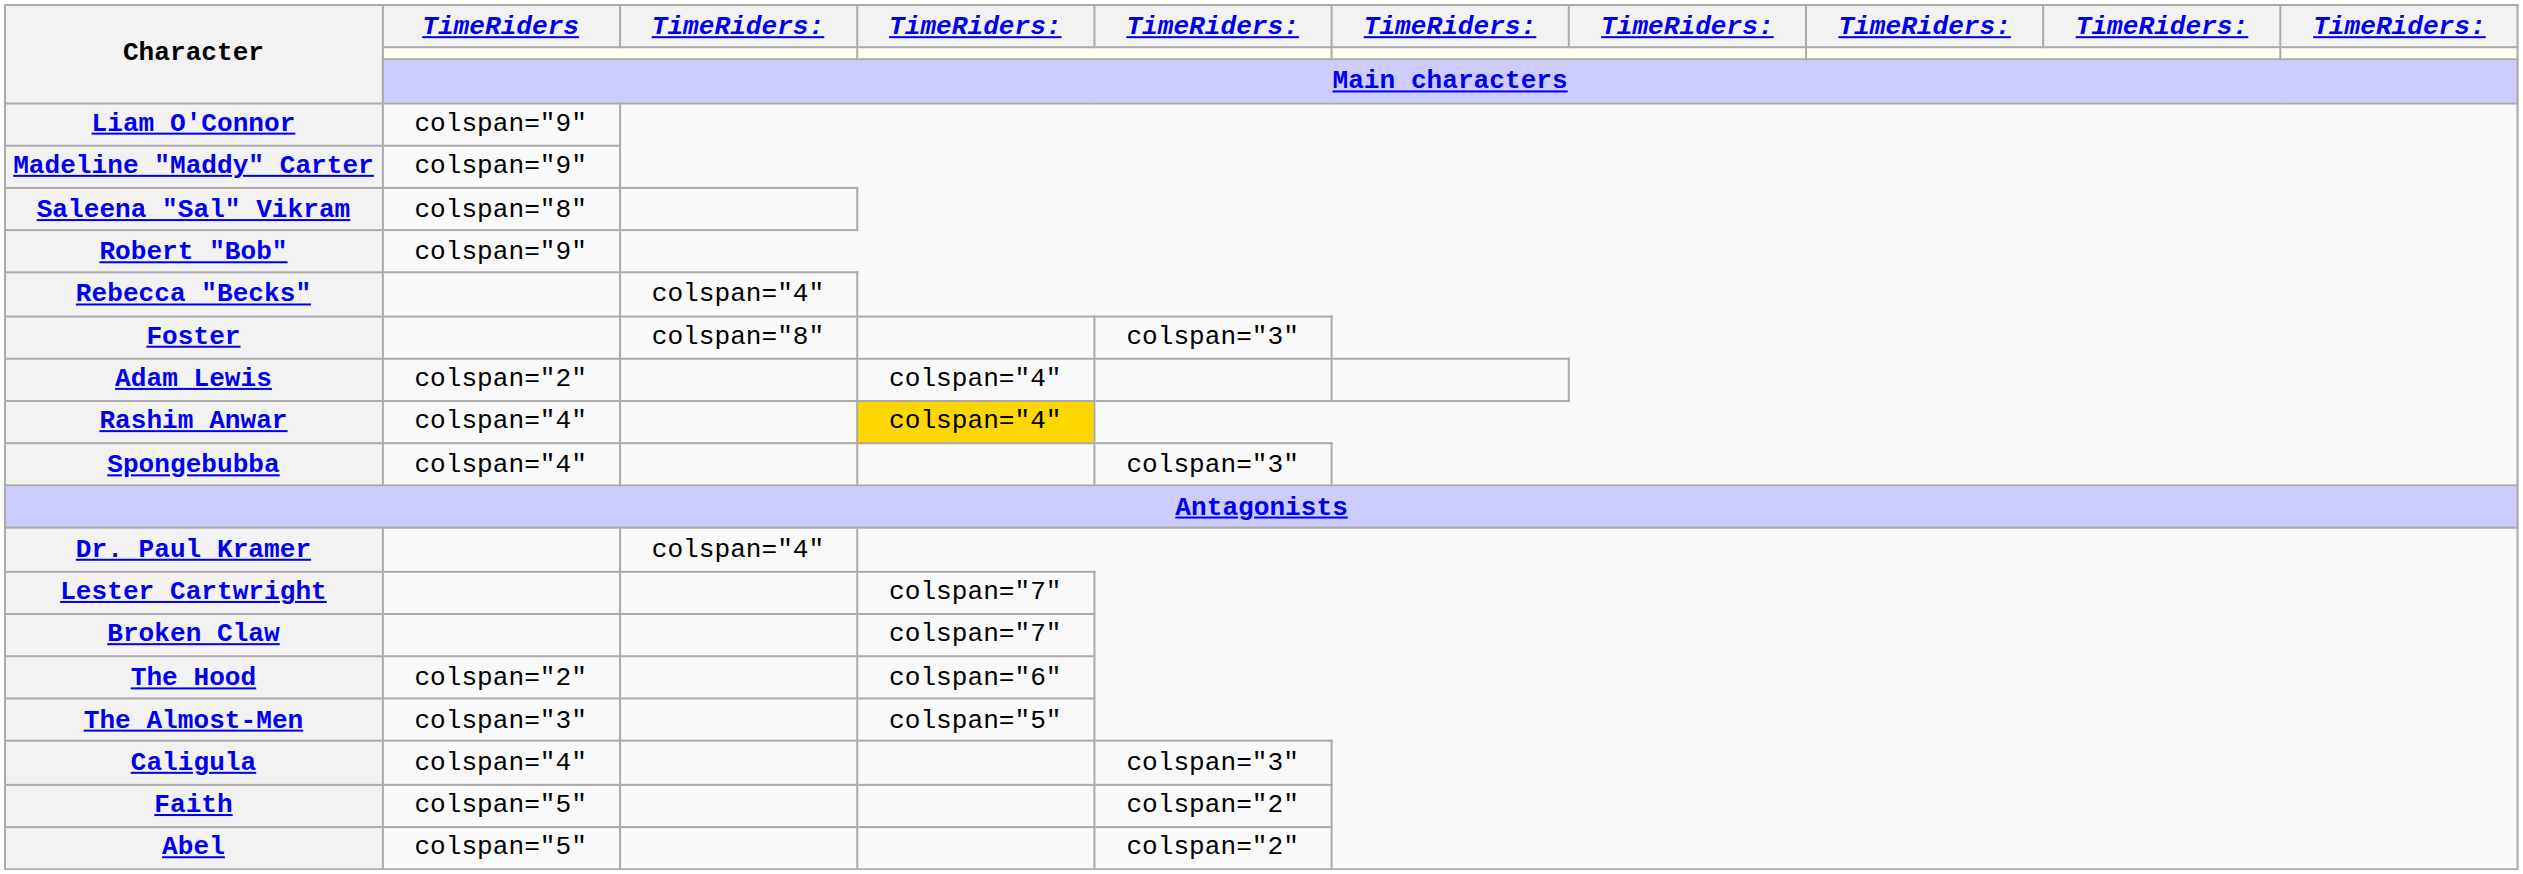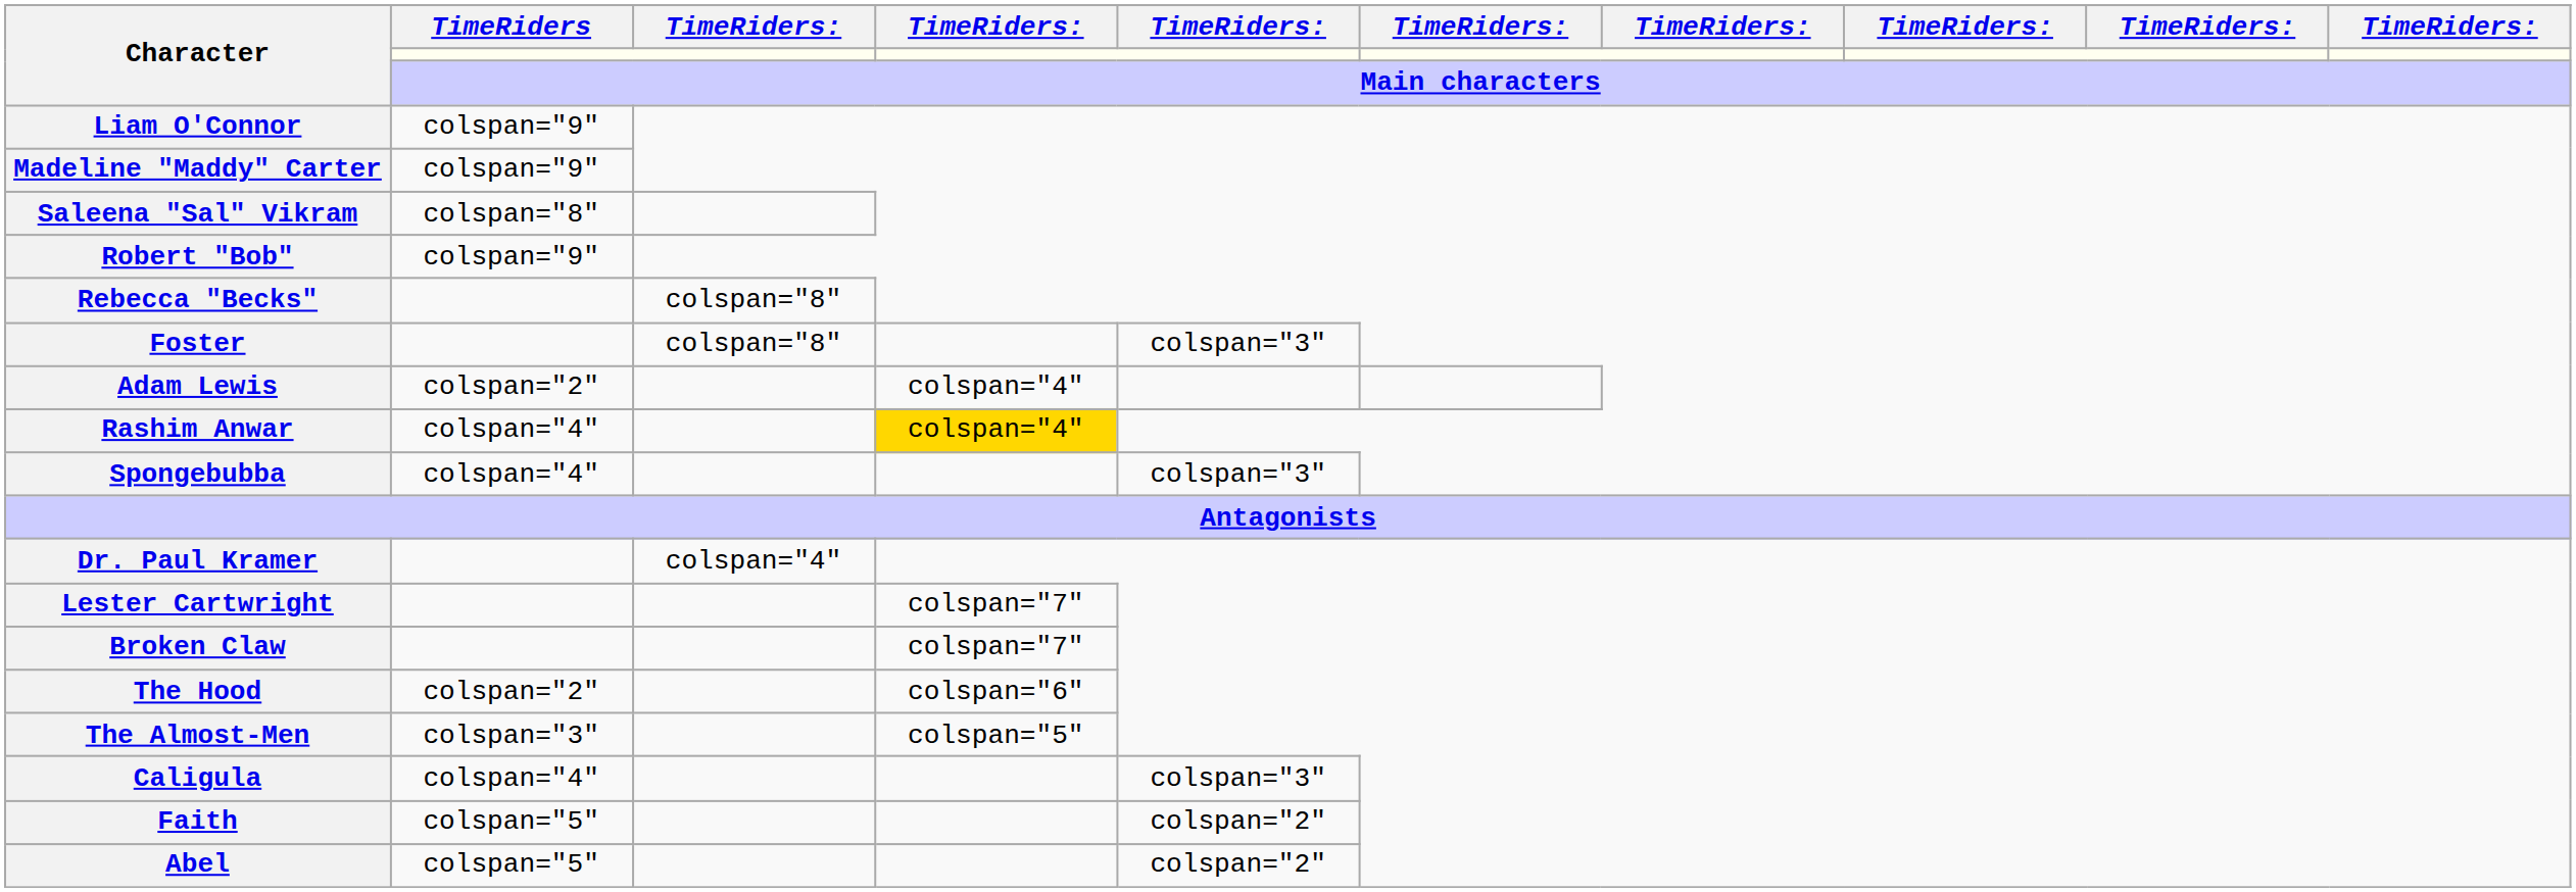Rebecca "Becks" | column 3: colspan="4" -> colspan="8"
